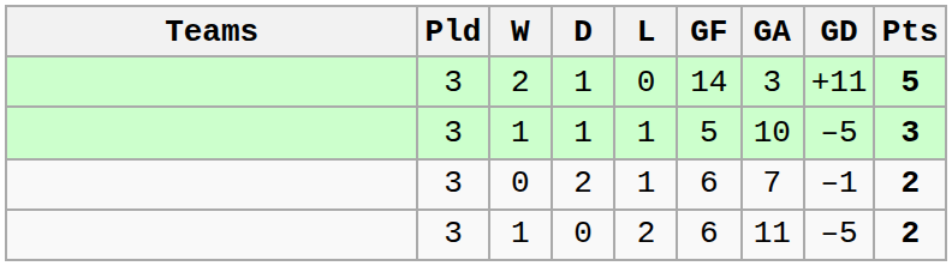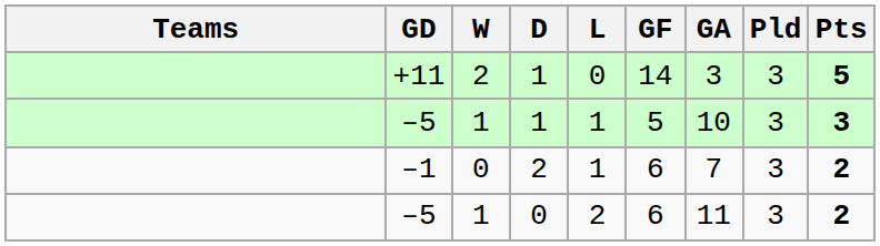columns swapped: Pld <-> GD
